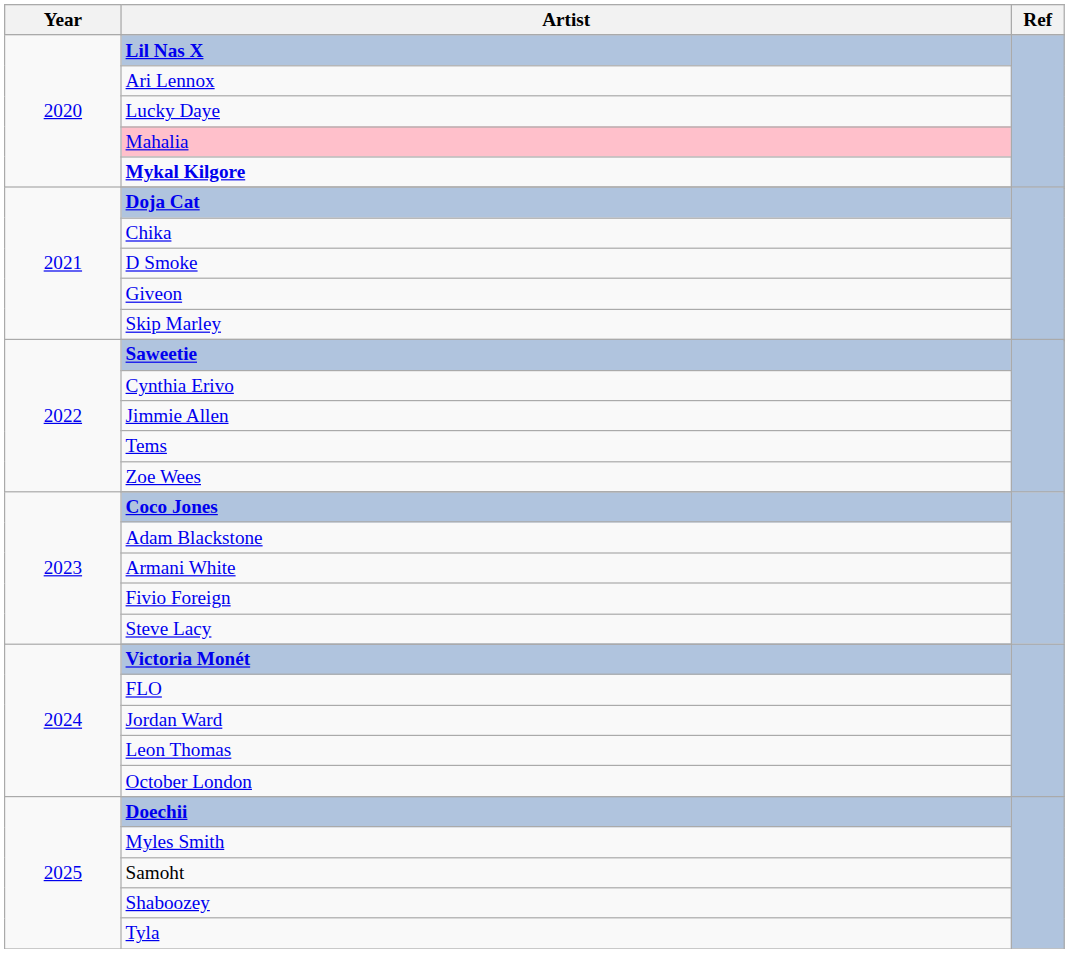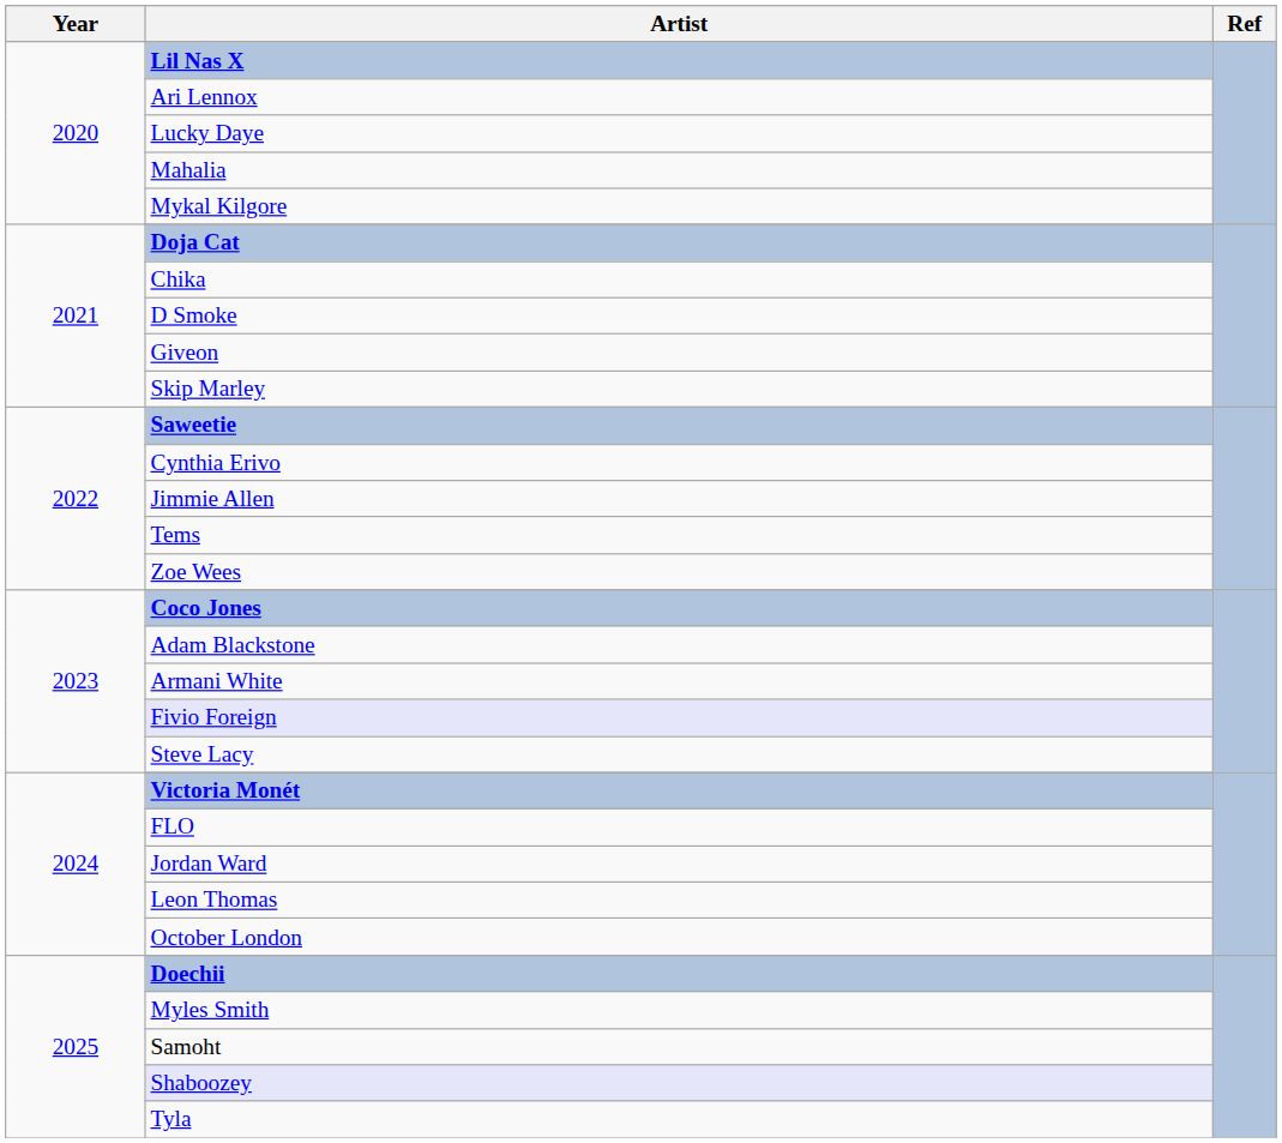Mahalia | Artist: pink background -> no background
Mykal Kilgore | Artist: bold -> normal
Fivio Foreign | Artist: no background -> lavender background
Shaboozey | Artist: no background -> lavender background
